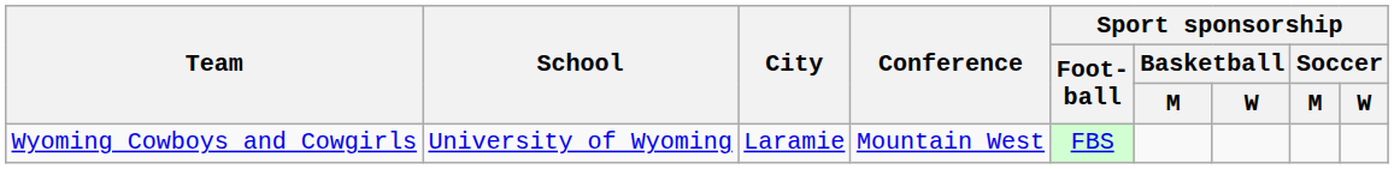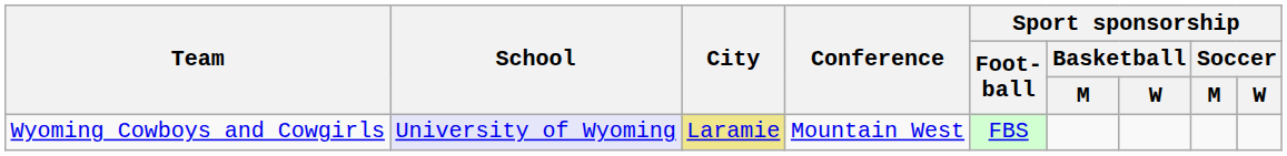Wyoming Cowboys and Cowgirls | School: no background -> lavender background
Wyoming Cowboys and Cowgirls | City: no background -> khaki background
